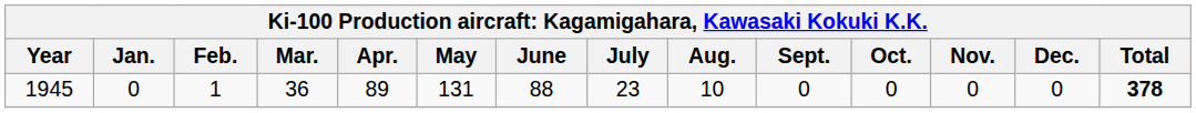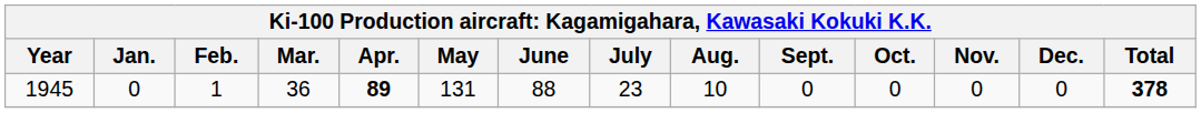1945 | Apr.: normal -> bold
